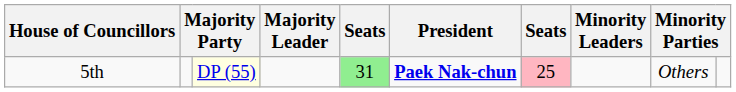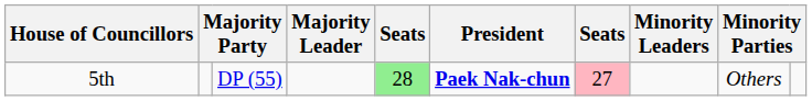5th | column 3: lightyellow background -> no background
5th | column 5: 31 -> 28
5th | column 7: 25 -> 27
